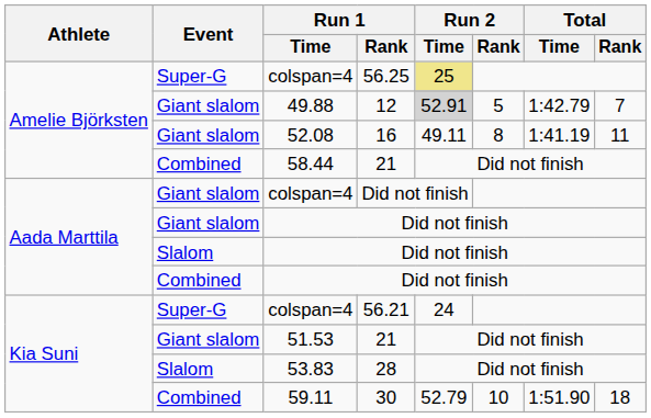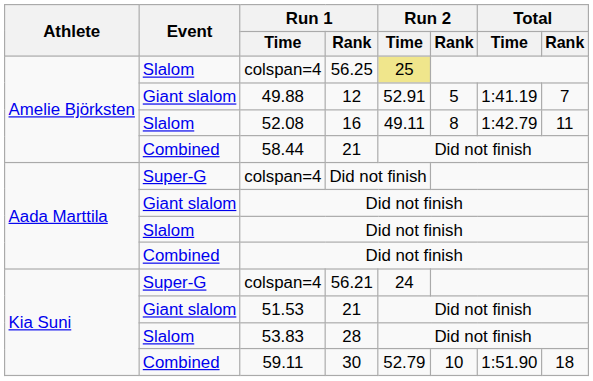colspan=4 / 56.25 | Event: Super-G -> Slalom
49.88 | Run 2 / Time: lightgrey background -> no background
49.88 | Total / Time: 1:42.79 -> 1:41.19
52.08 | Event: Giant slalom -> Slalom
52.08 | Total / Time: 1:41.19 -> 1:42.79
colspan=4 / Did not finish | Event: Giant slalom -> Super-G
